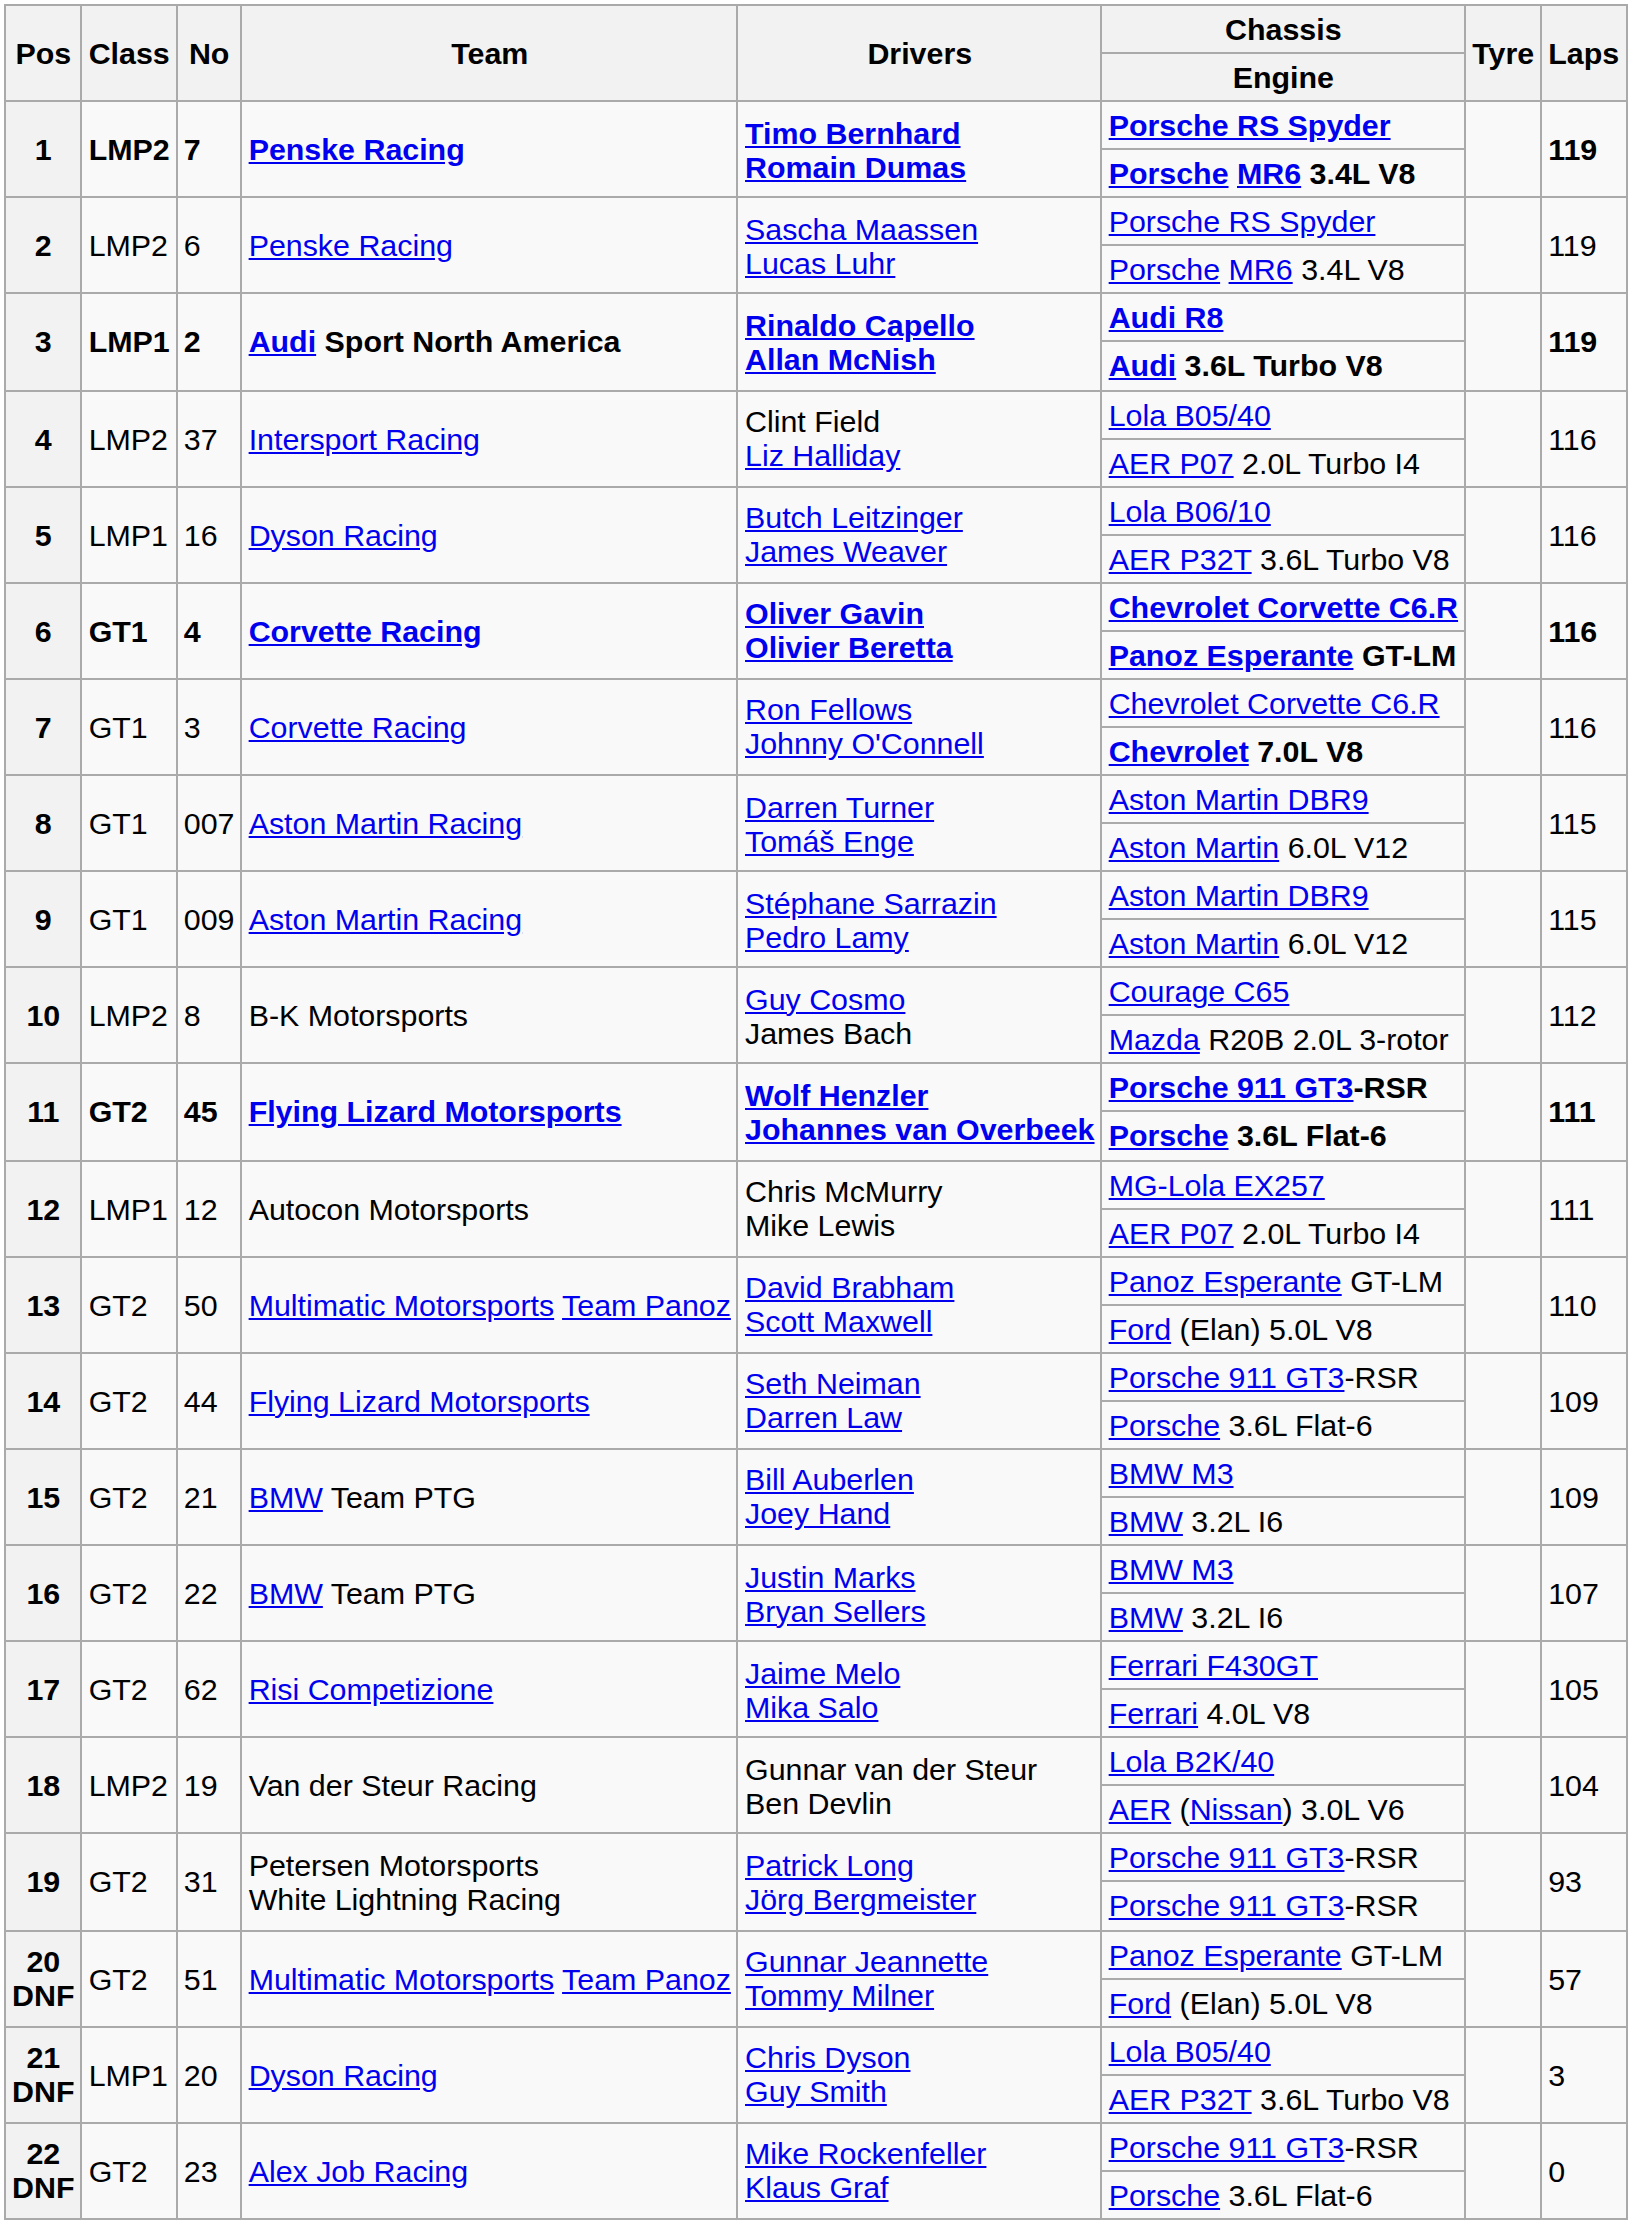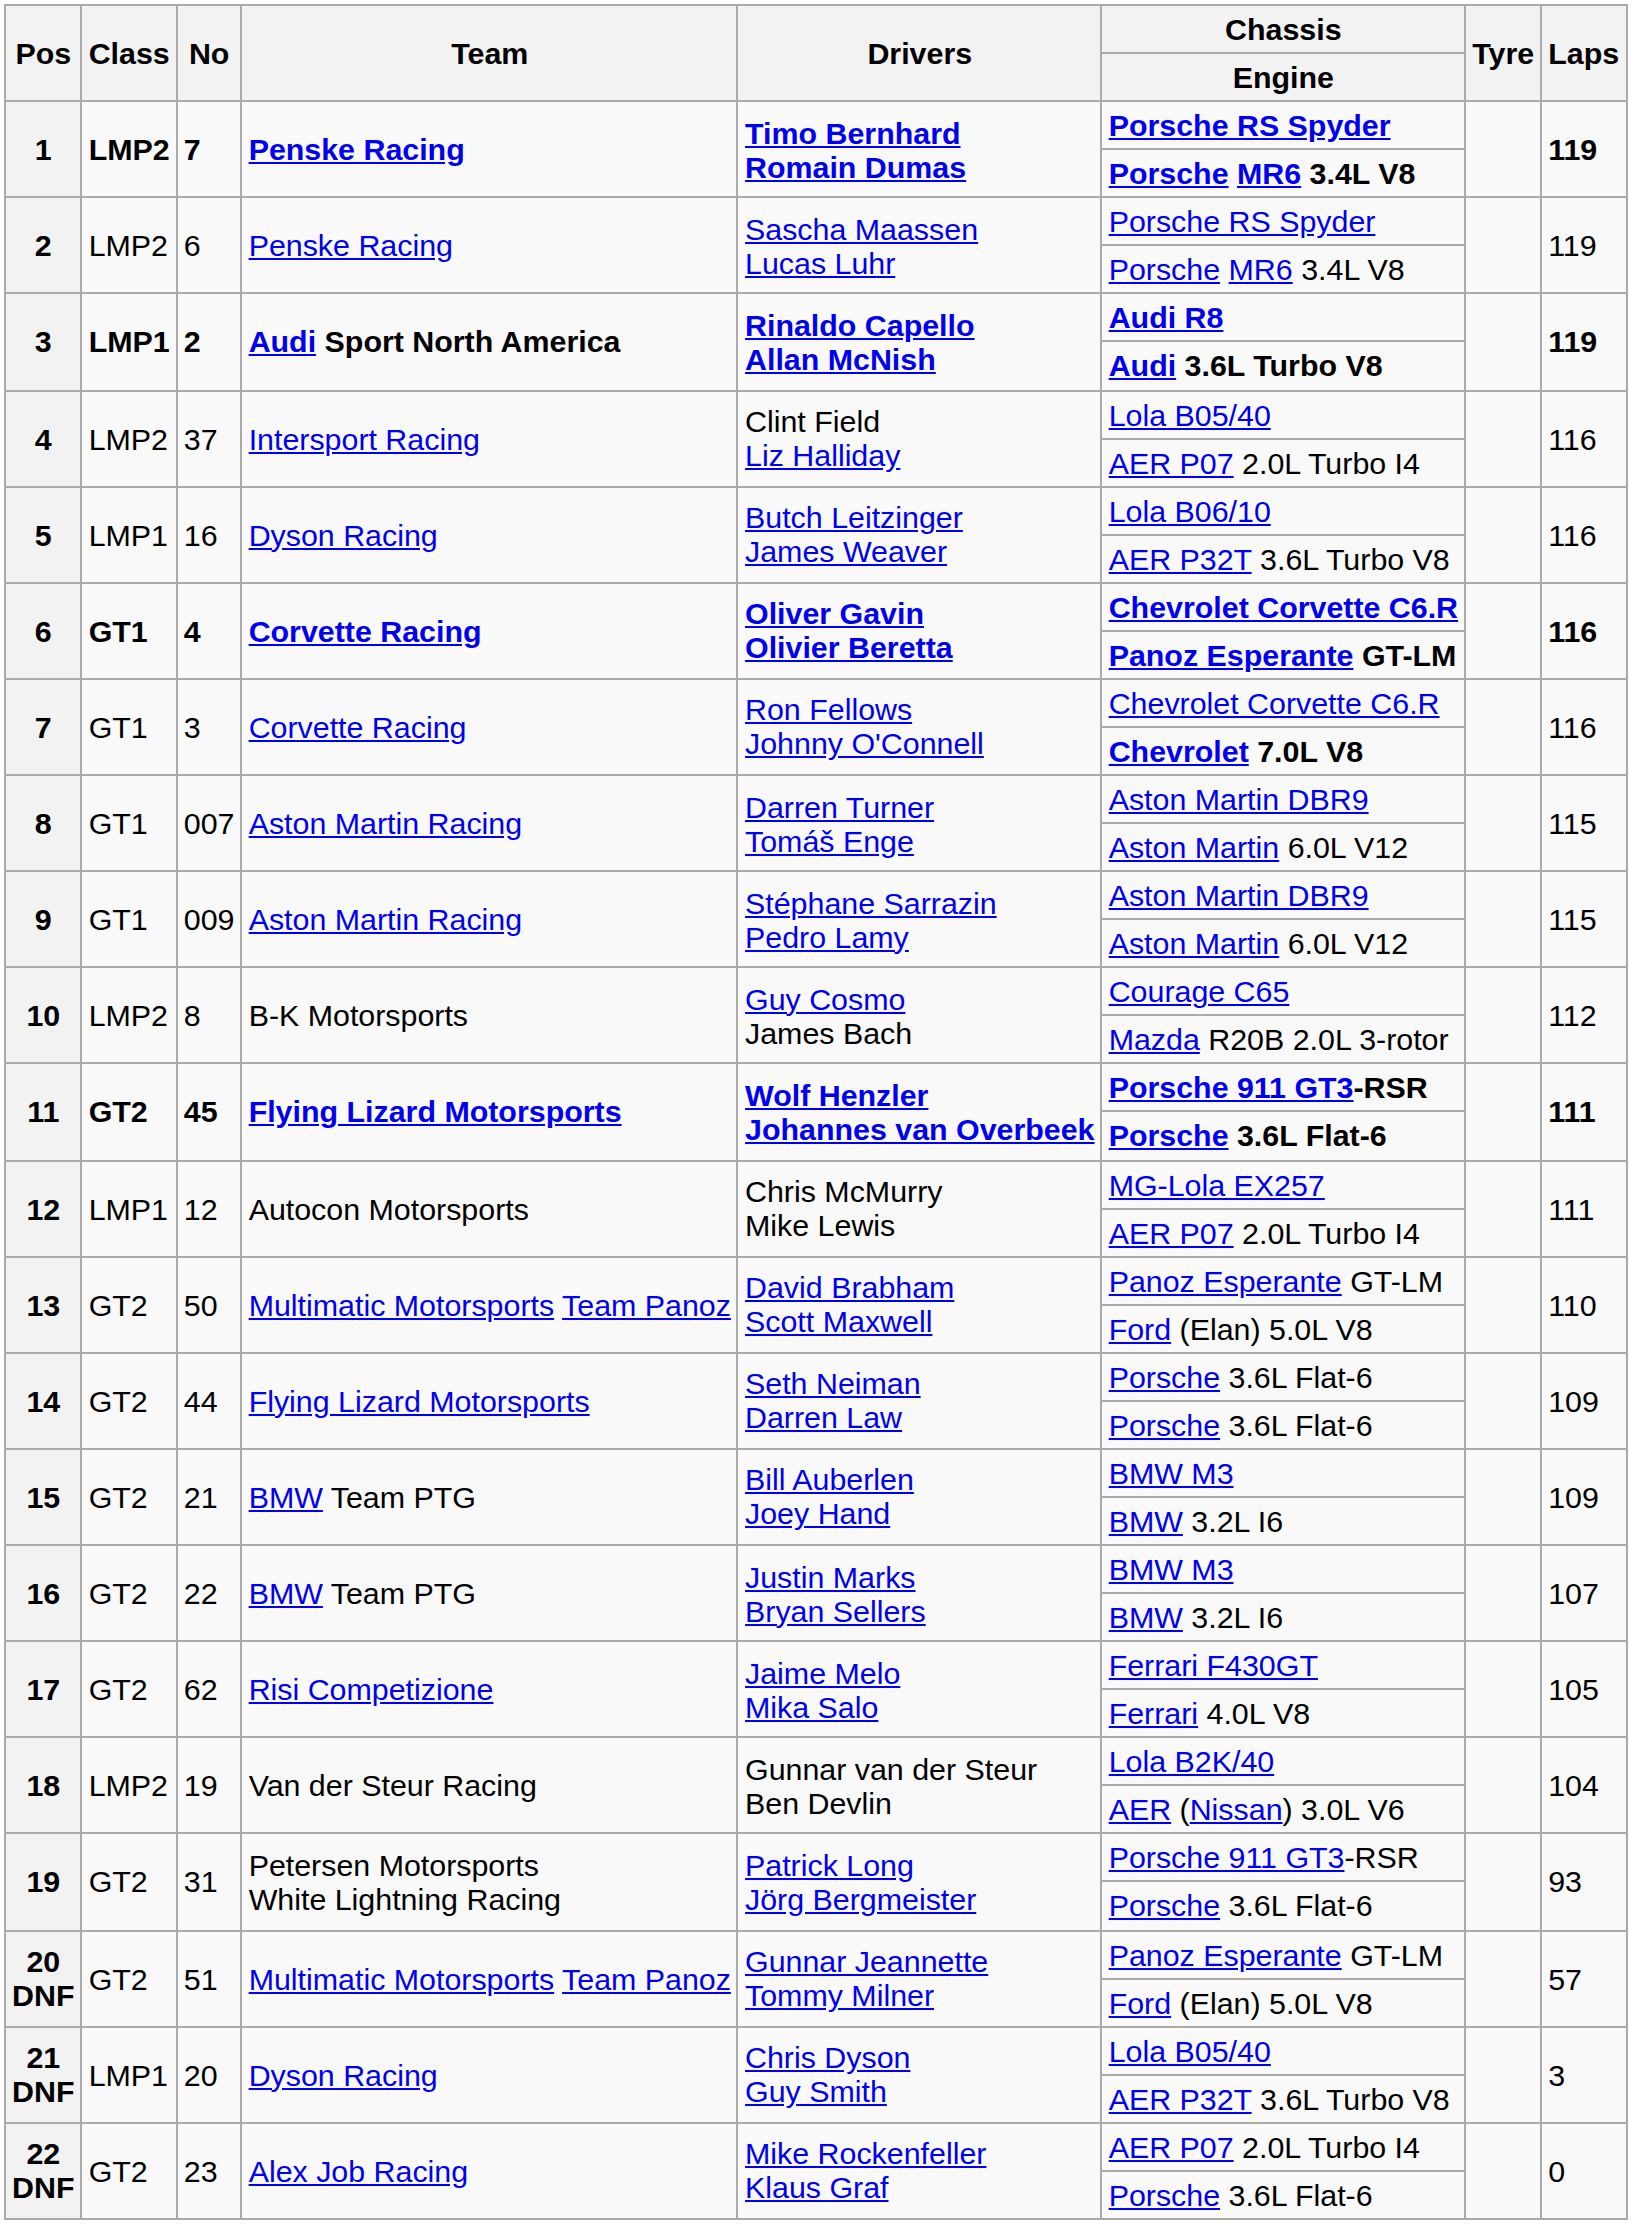row 29 | Chassis / Engine: Porsche 911 GT3-RSR -> Porsche 3.6L Flat-6
row 40 | Chassis / Engine: Porsche 911 GT3-RSR -> Porsche 3.6L Flat-6
row 45 | Chassis / Engine: Porsche 911 GT3-RSR -> AER P07 2.0L Turbo I4
